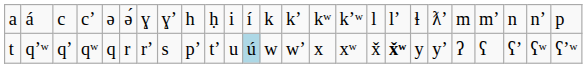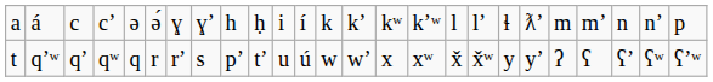qʼʷ | column 12: lightblue background -> no background
qʼʷ | column 18: bold -> normal
